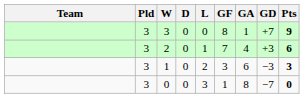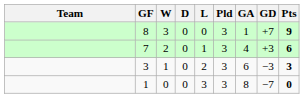columns swapped: Pld <-> GF
